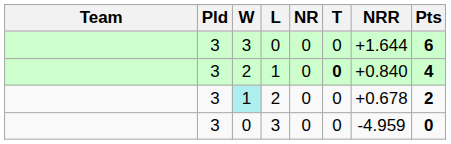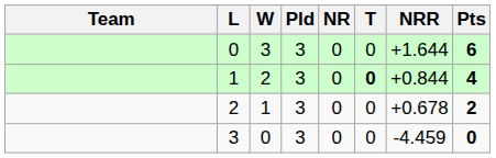columns swapped: Pld <-> L
row 3 | NRR: +0.840 -> +0.844
row 4 | W: paleturquoise background -> no background
row 5 | NRR: -4.959 -> -4.459
